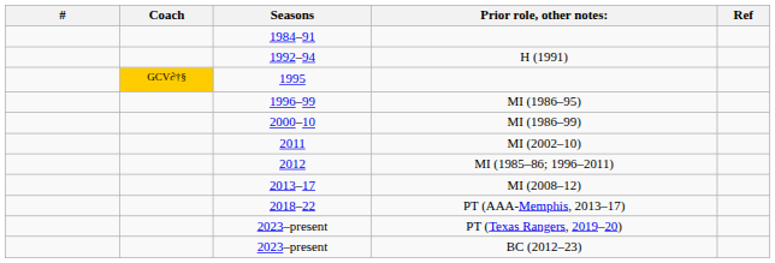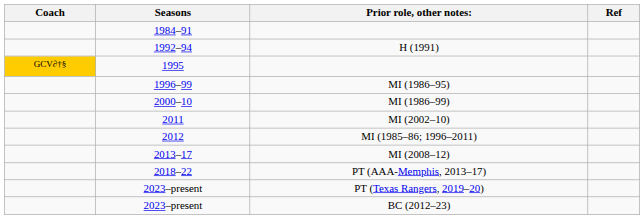- column: #
